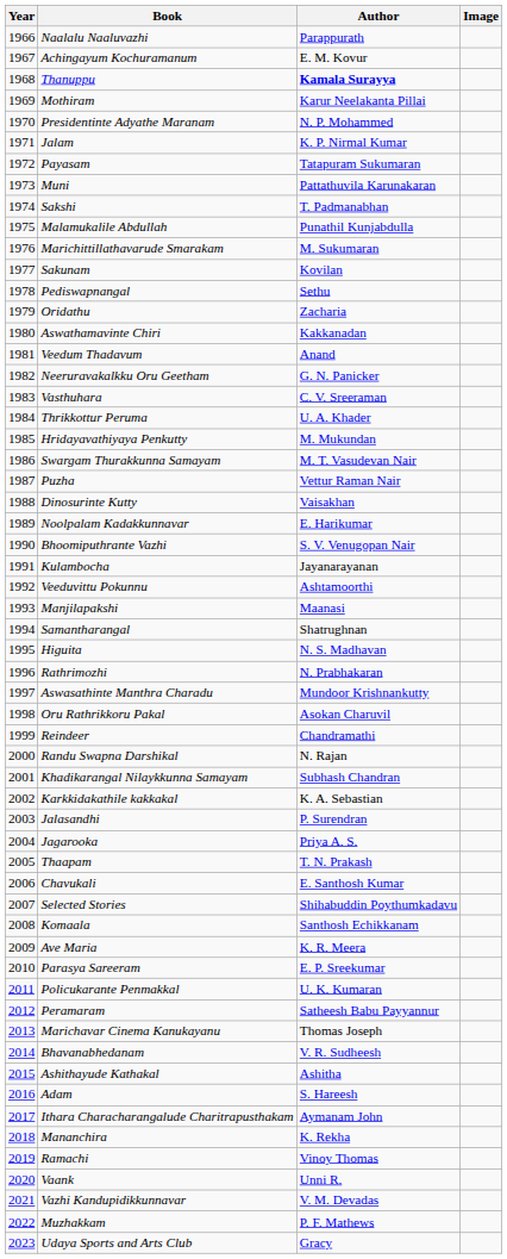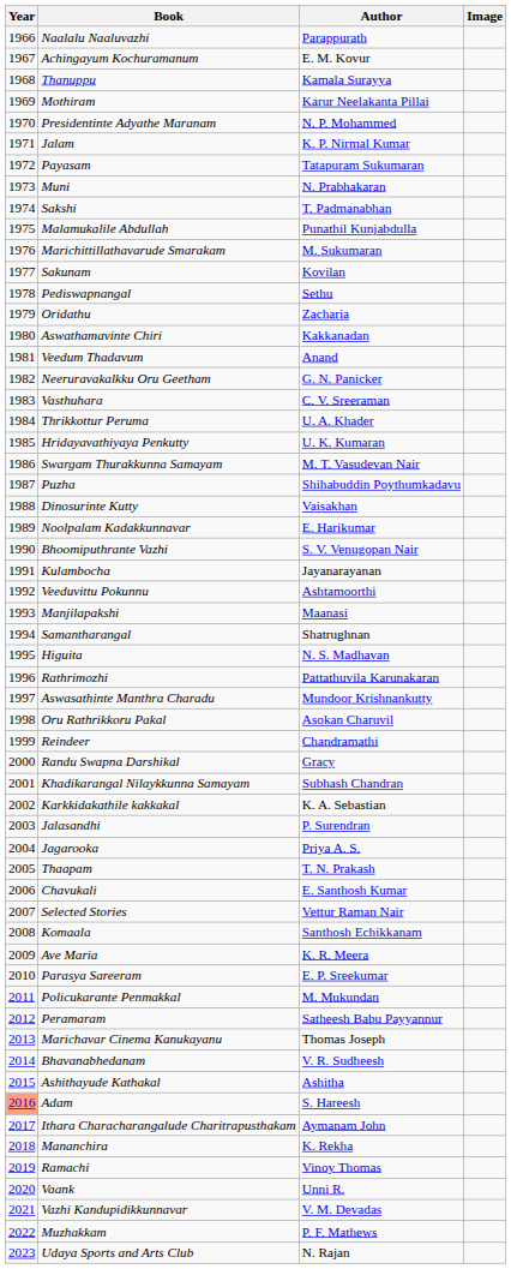Thanuppu | Author: bold -> normal
Muni | Author: Pattathuvila Karunakaran -> N. Prabhakaran
Hridayavathiyaya Penkutty | Author: M. Mukundan -> U. K. Kumaran
Puzha | Author: Vettur Raman Nair -> Shihabuddin Poythumkadavu
Rathrimozhi | Author: N. Prabhakaran -> Pattathuvila Karunakaran
Randu Swapna Darshikal | Author: N. Rajan -> Gracy
Selected Stories | Author: Shihabuddin Poythumkadavu -> Vettur Raman Nair
Policukarante Penmakkal | Author: U. K. Kumaran -> M. Mukundan
Adam | Year: no background -> lightsalmon background
Udaya Sports and Arts Club | Author: Gracy -> N. Rajan
